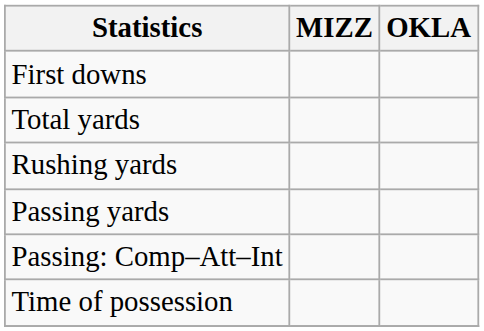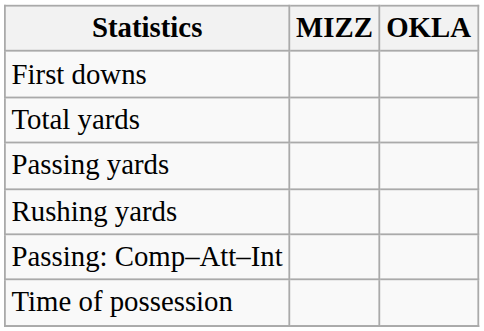rows swapped: Rushing yards <-> Passing yards
